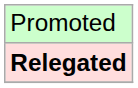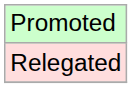row 2 | column 1: bold -> normal
